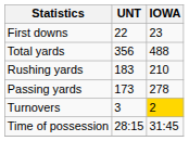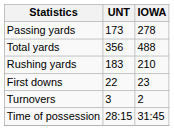rows swapped: First downs <-> Passing yards
Turnovers | IOWA: gold background -> no background
